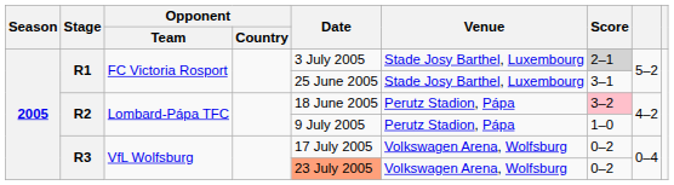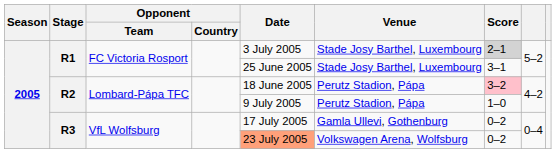row 7 | Venue: Volkswagen Arena, Wolfsburg -> Gamla Ullevi, Gothenburg
